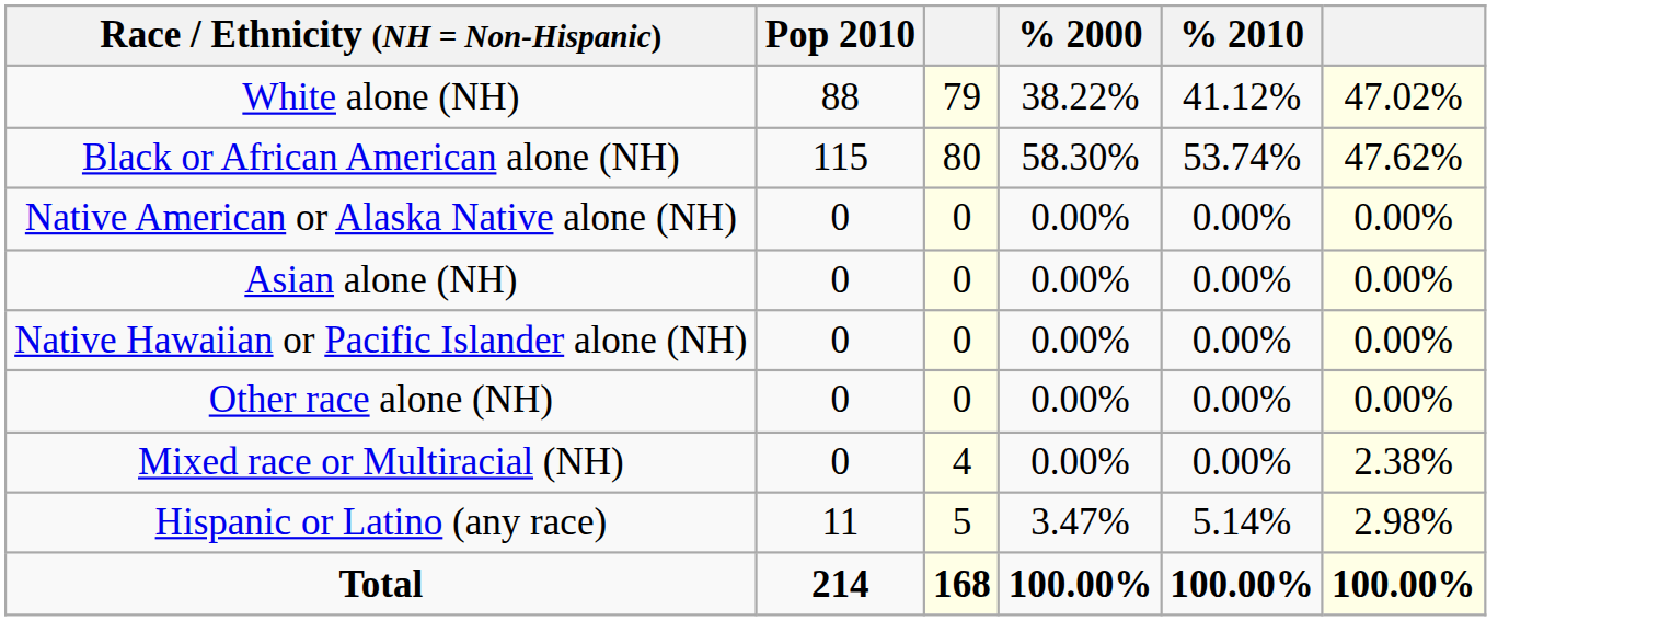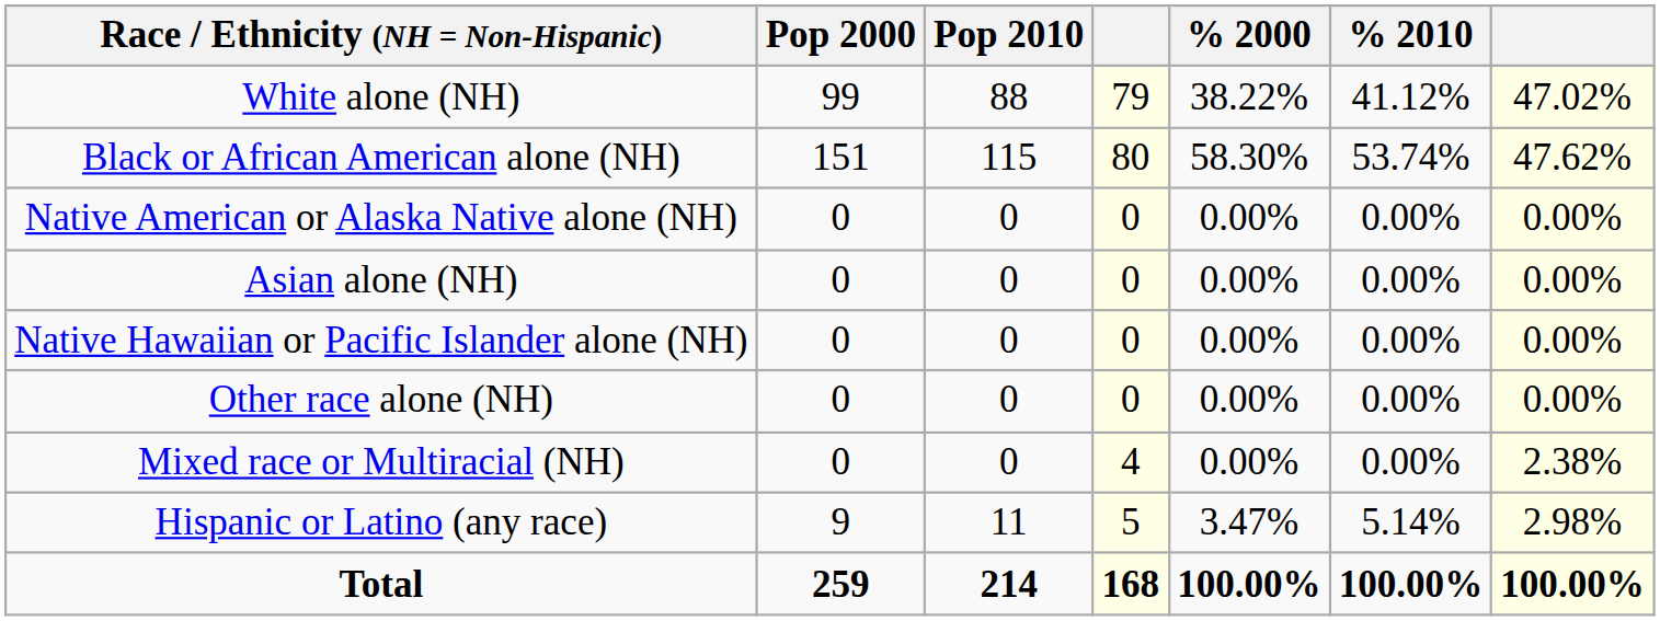+ column: Pop 2000 | 99 | 151 | 0 | 0 | 0 | 0 | 0 | 9 | 259
